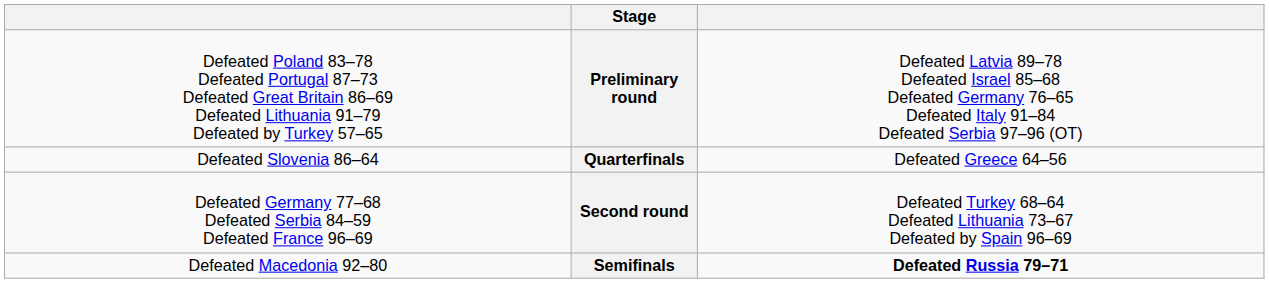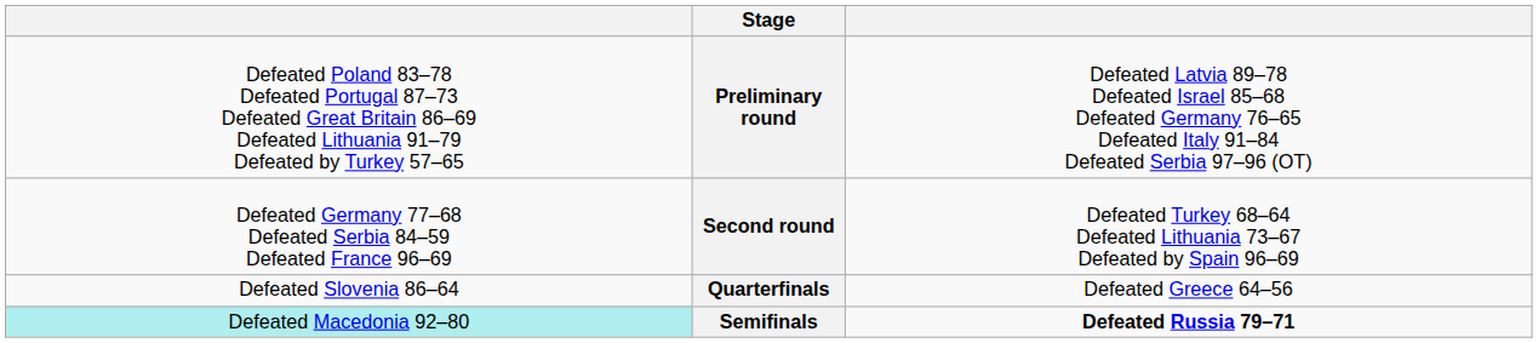rows swapped: Second round <-> Quarterfinals
Semifinals | column 1: no background -> paleturquoise background
